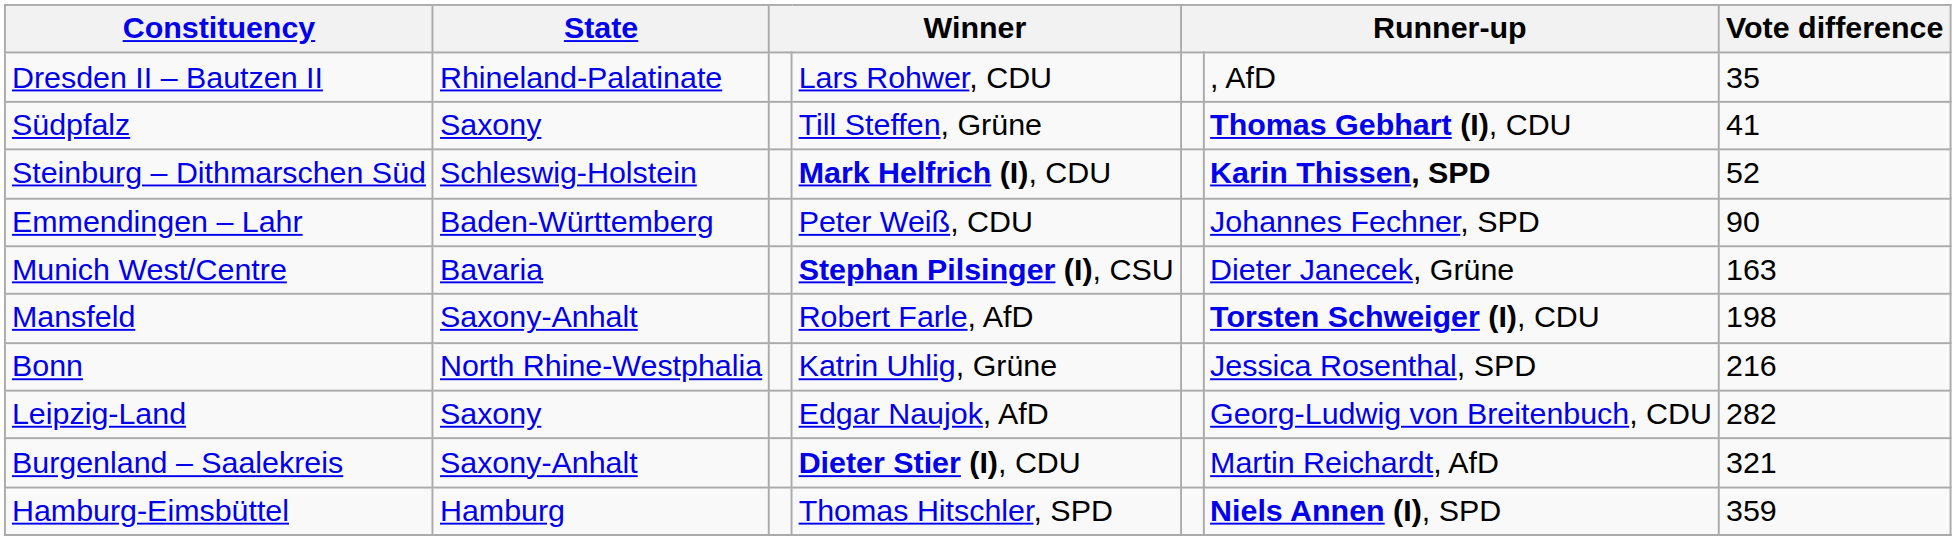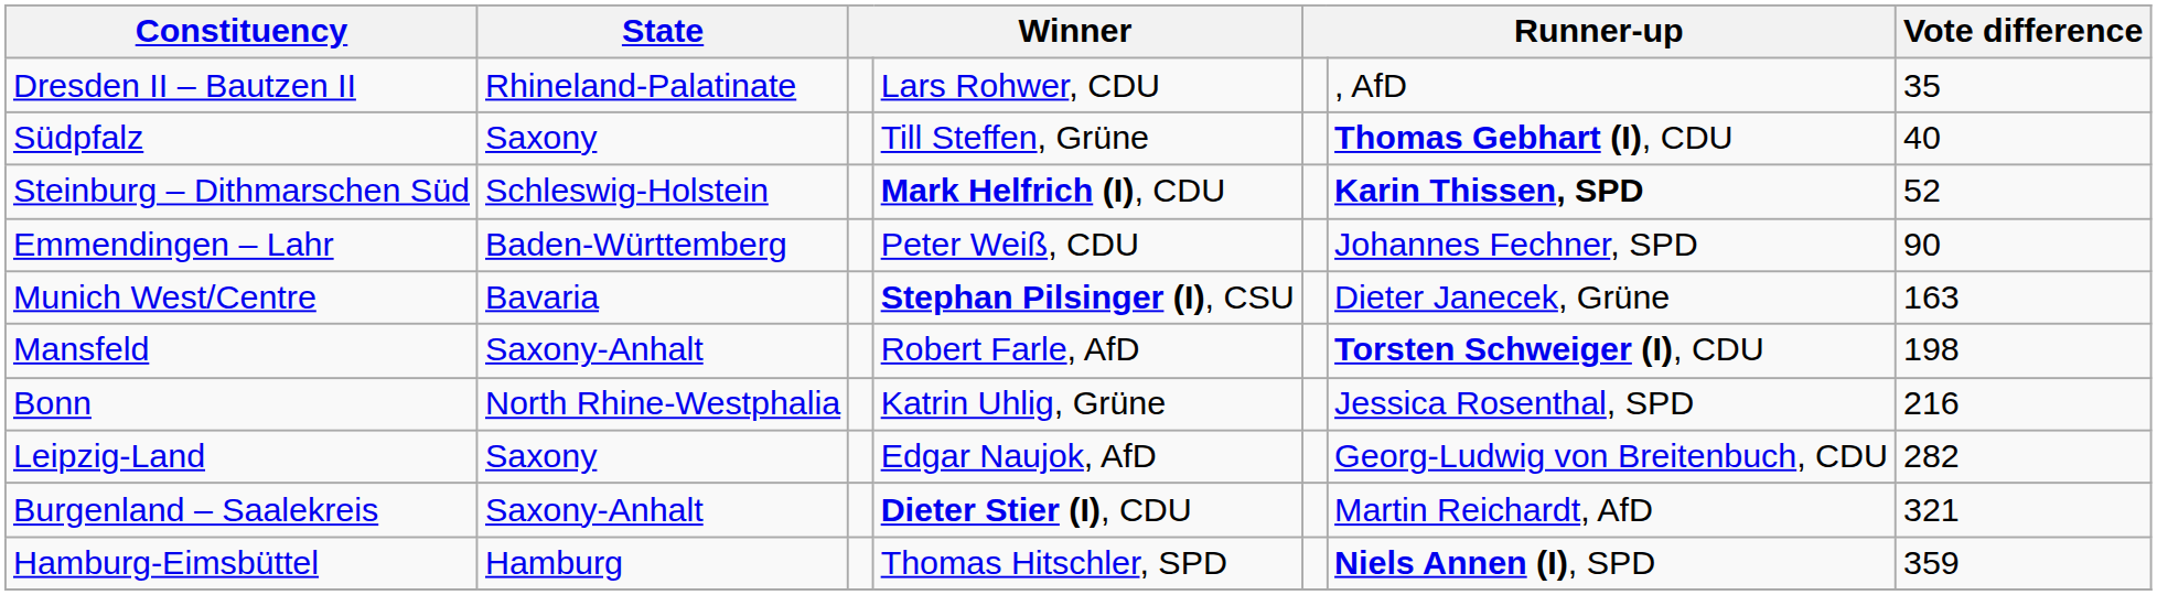Südpfalz | Vote difference: 41 -> 40
